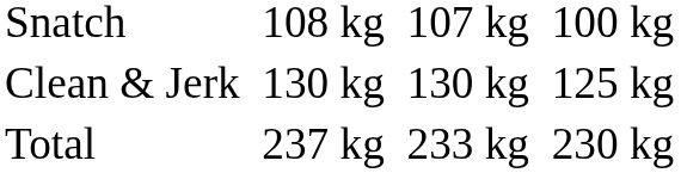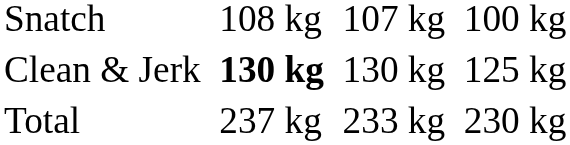Clean & Jerk | column 2: normal -> bold
